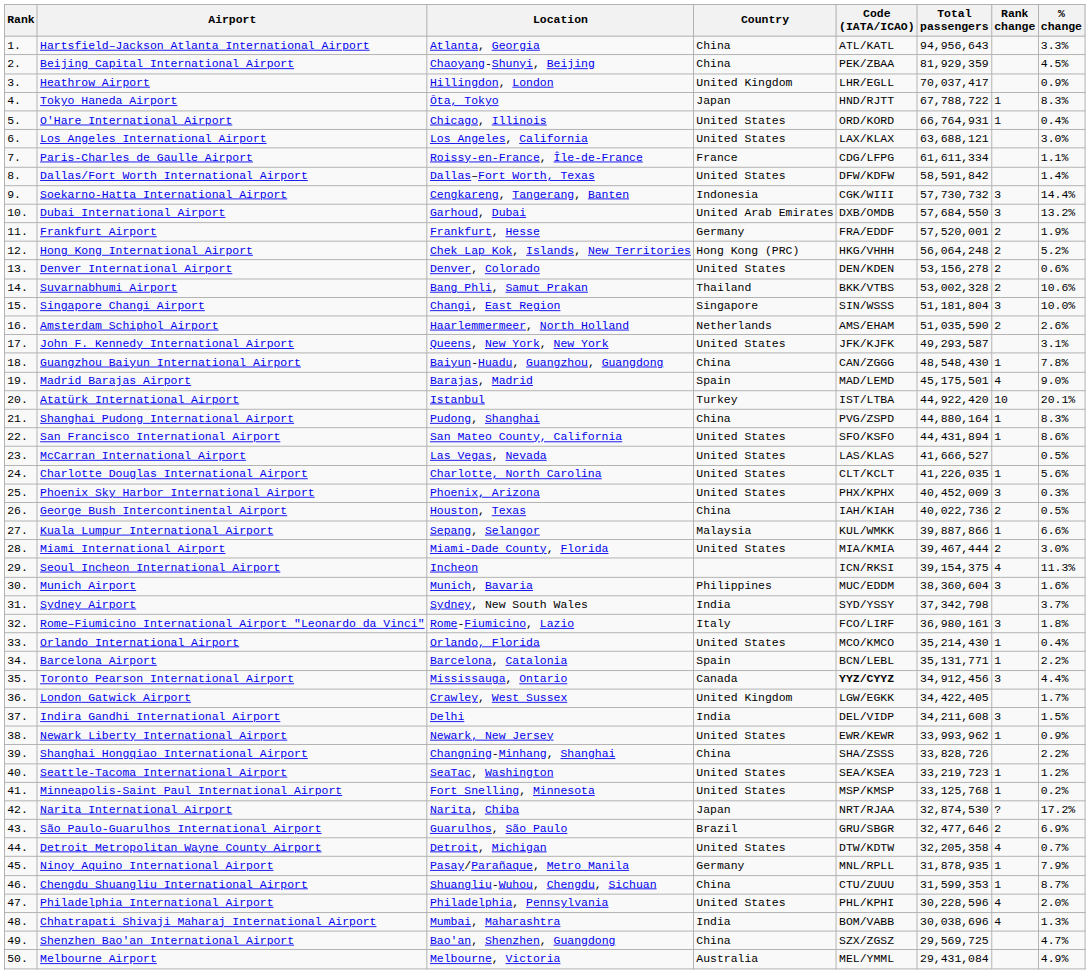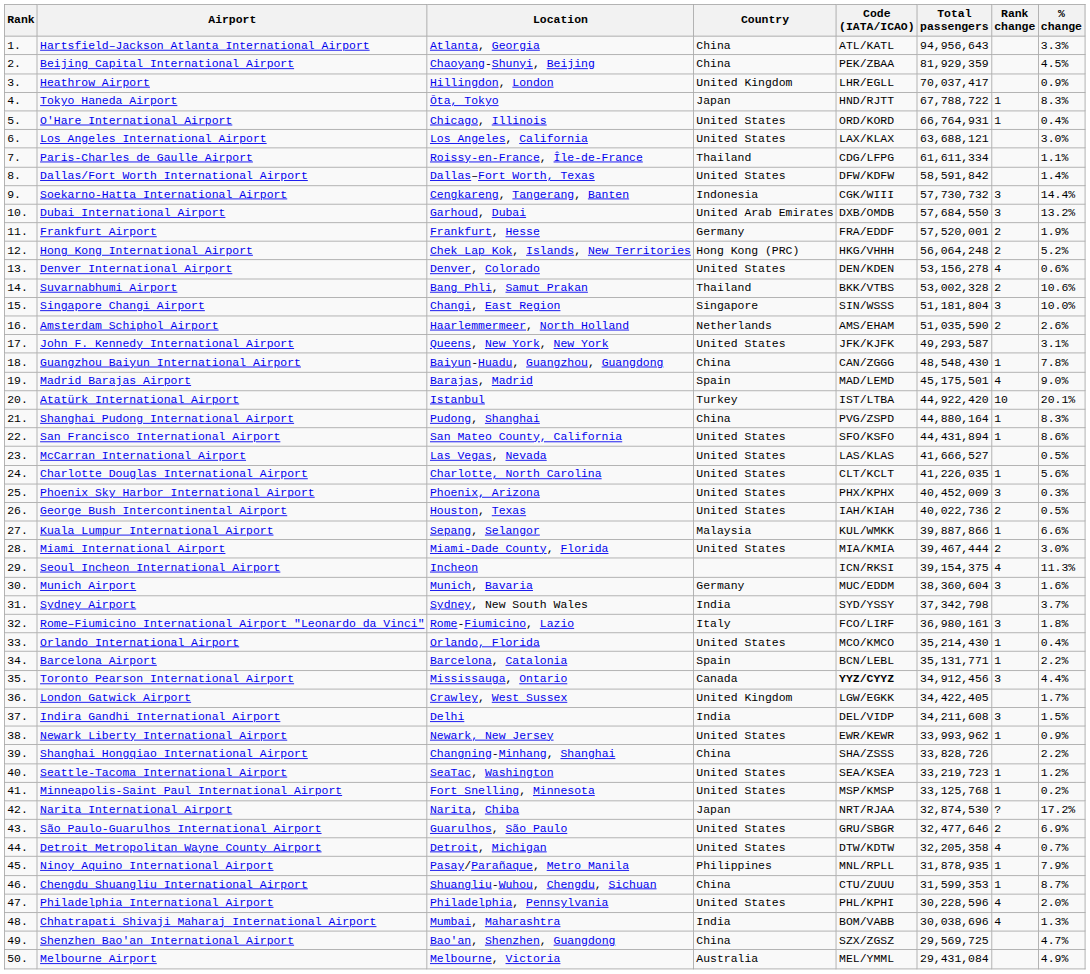Paris-Charles de Gaulle Airport | Country: France -> Thailand
Denver International Airport | Rank change: 2 -> 4
George Bush Intercontinental Airport | Country: China -> United States
Munich Airport | Country: Philippines -> Germany
São Paulo-Guarulhos International Airport | Country: Brazil -> United States
Ninoy Aquino International Airport | Country: Germany -> Philippines
